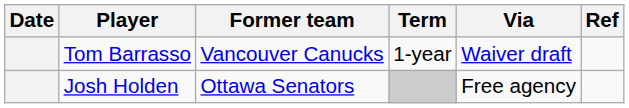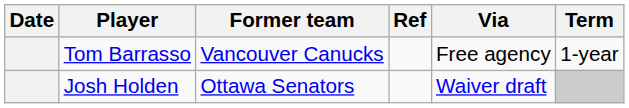columns swapped: Term <-> Ref
Tom Barrasso | Via: Waiver draft -> Free agency
Josh Holden | Via: Free agency -> Waiver draft
